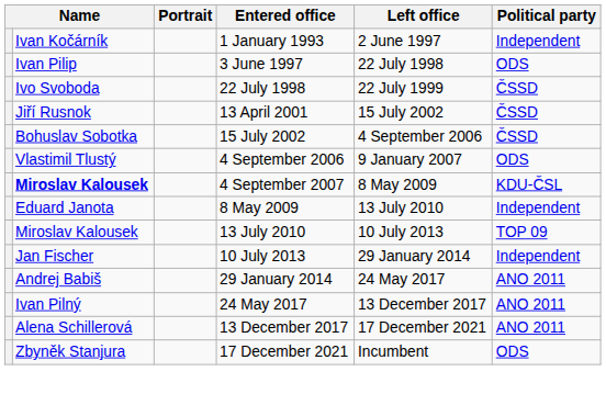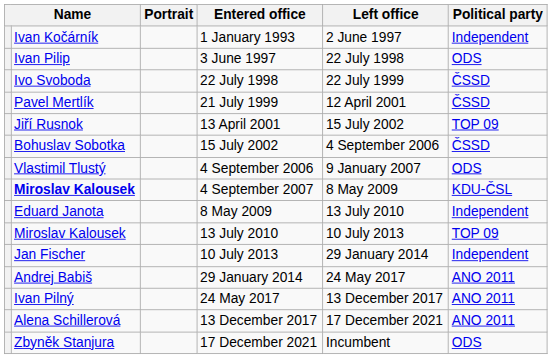+ row: Pavel Mertlík | 21 July 1999 | 12 April 2001 | ČSSD
13 April 2001 | Political party: ČSSD -> TOP 09
